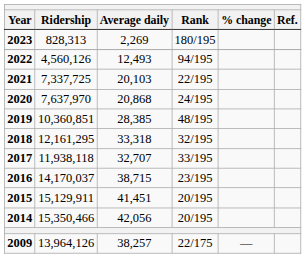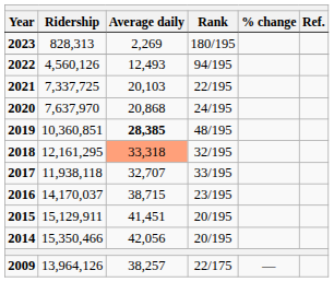2019 | Average daily: normal -> bold
2018 | Average daily: no background -> lightsalmon background
